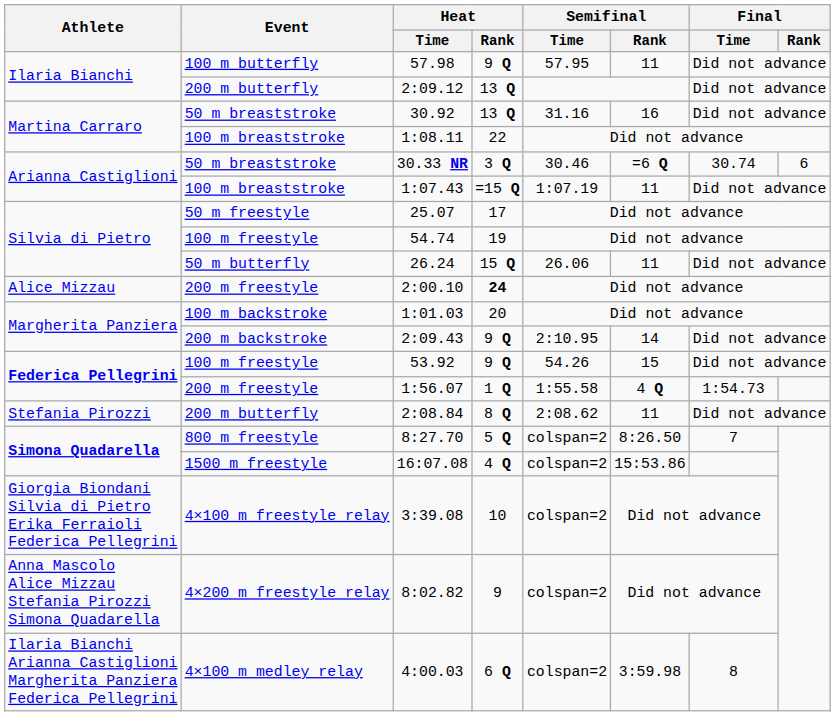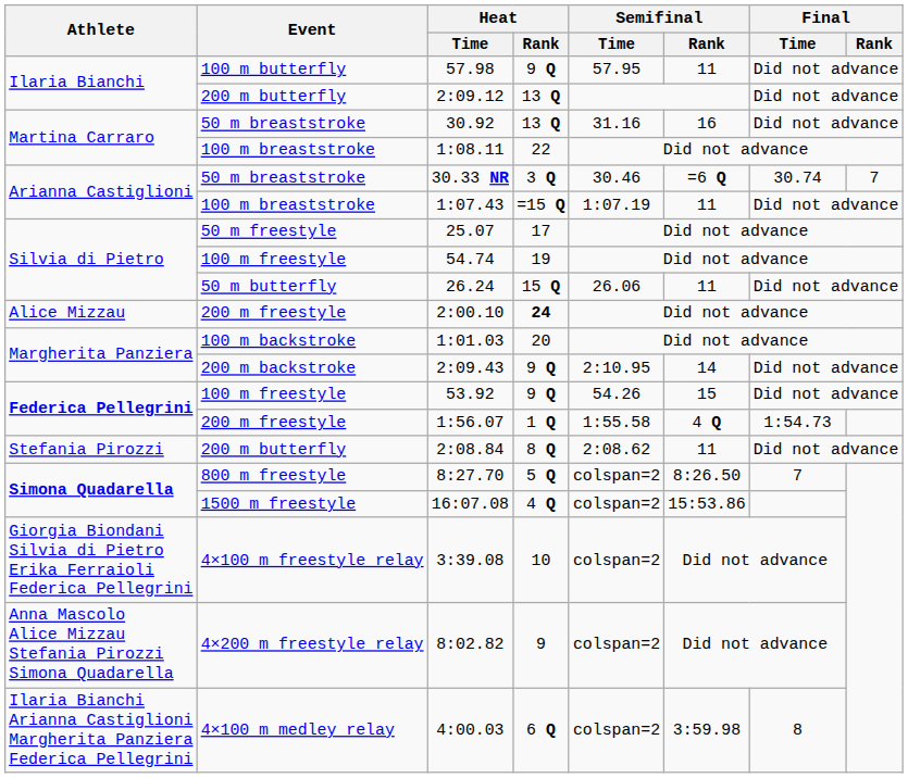30.33 NR | Final / Rank: 6 -> 7
